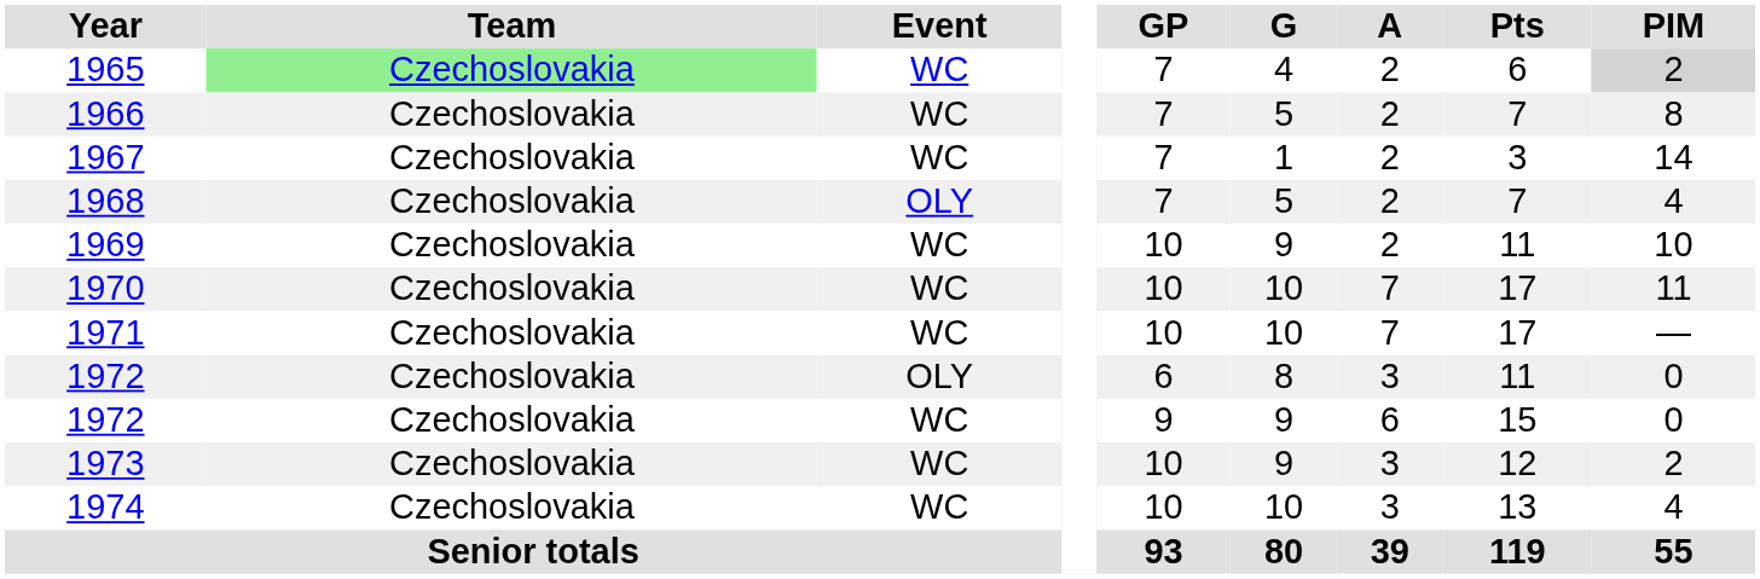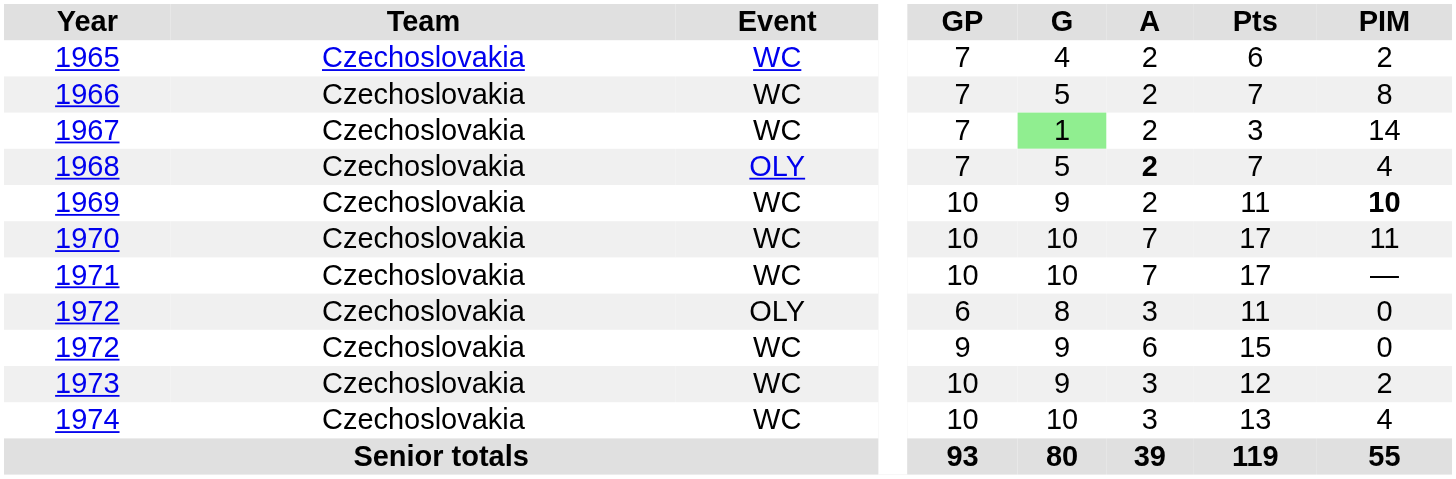1965 | Team: lightgreen background -> no background
1965 | PIM: lightgrey background -> no background
1967 | G: no background -> lightgreen background
1968 | A: normal -> bold
1969 | PIM: normal -> bold
